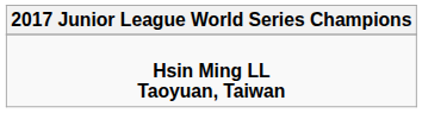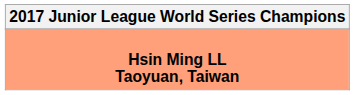row 2 | column 1: no background -> lightsalmon background
